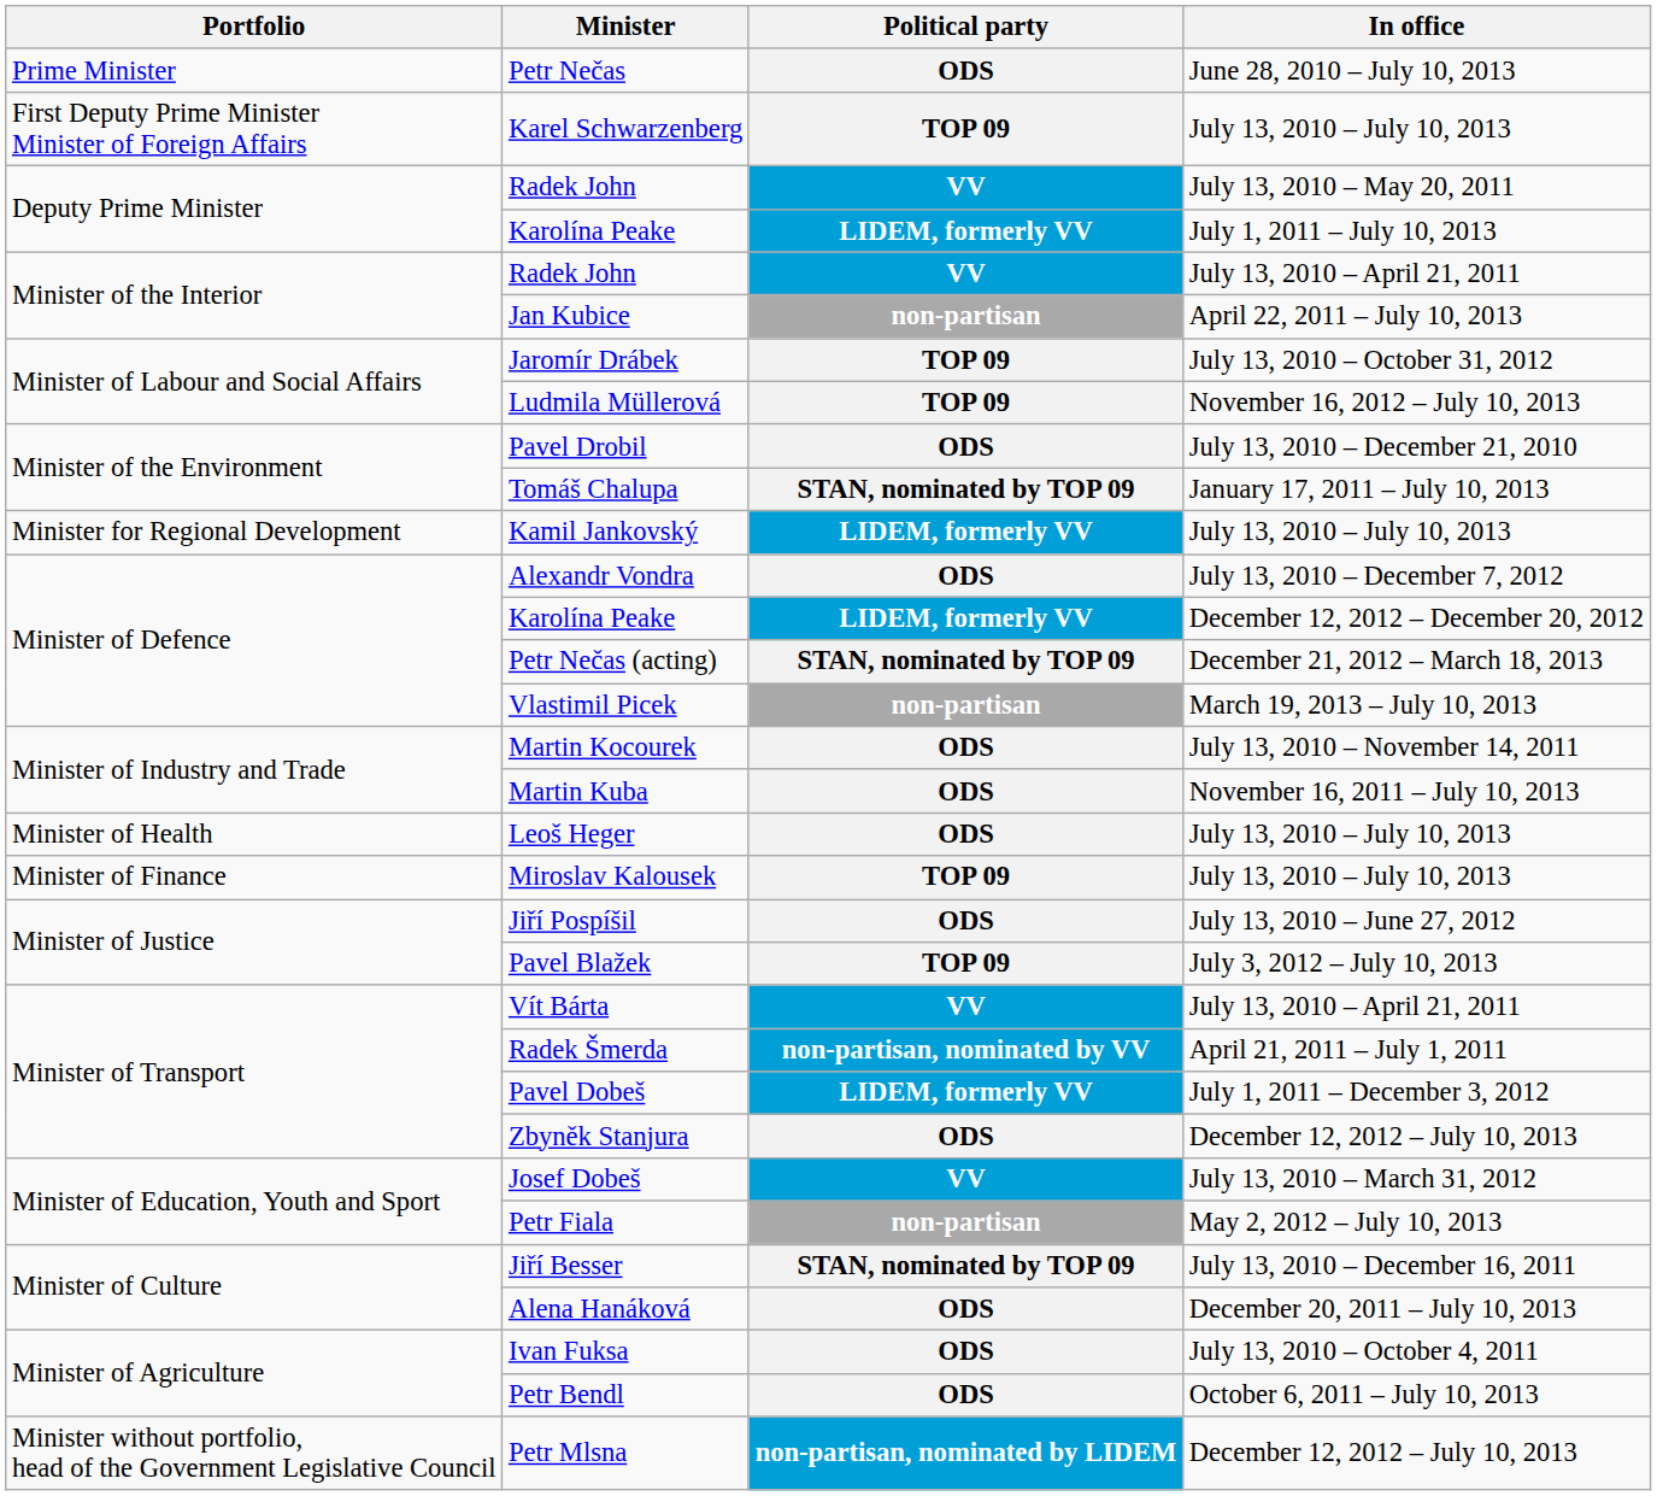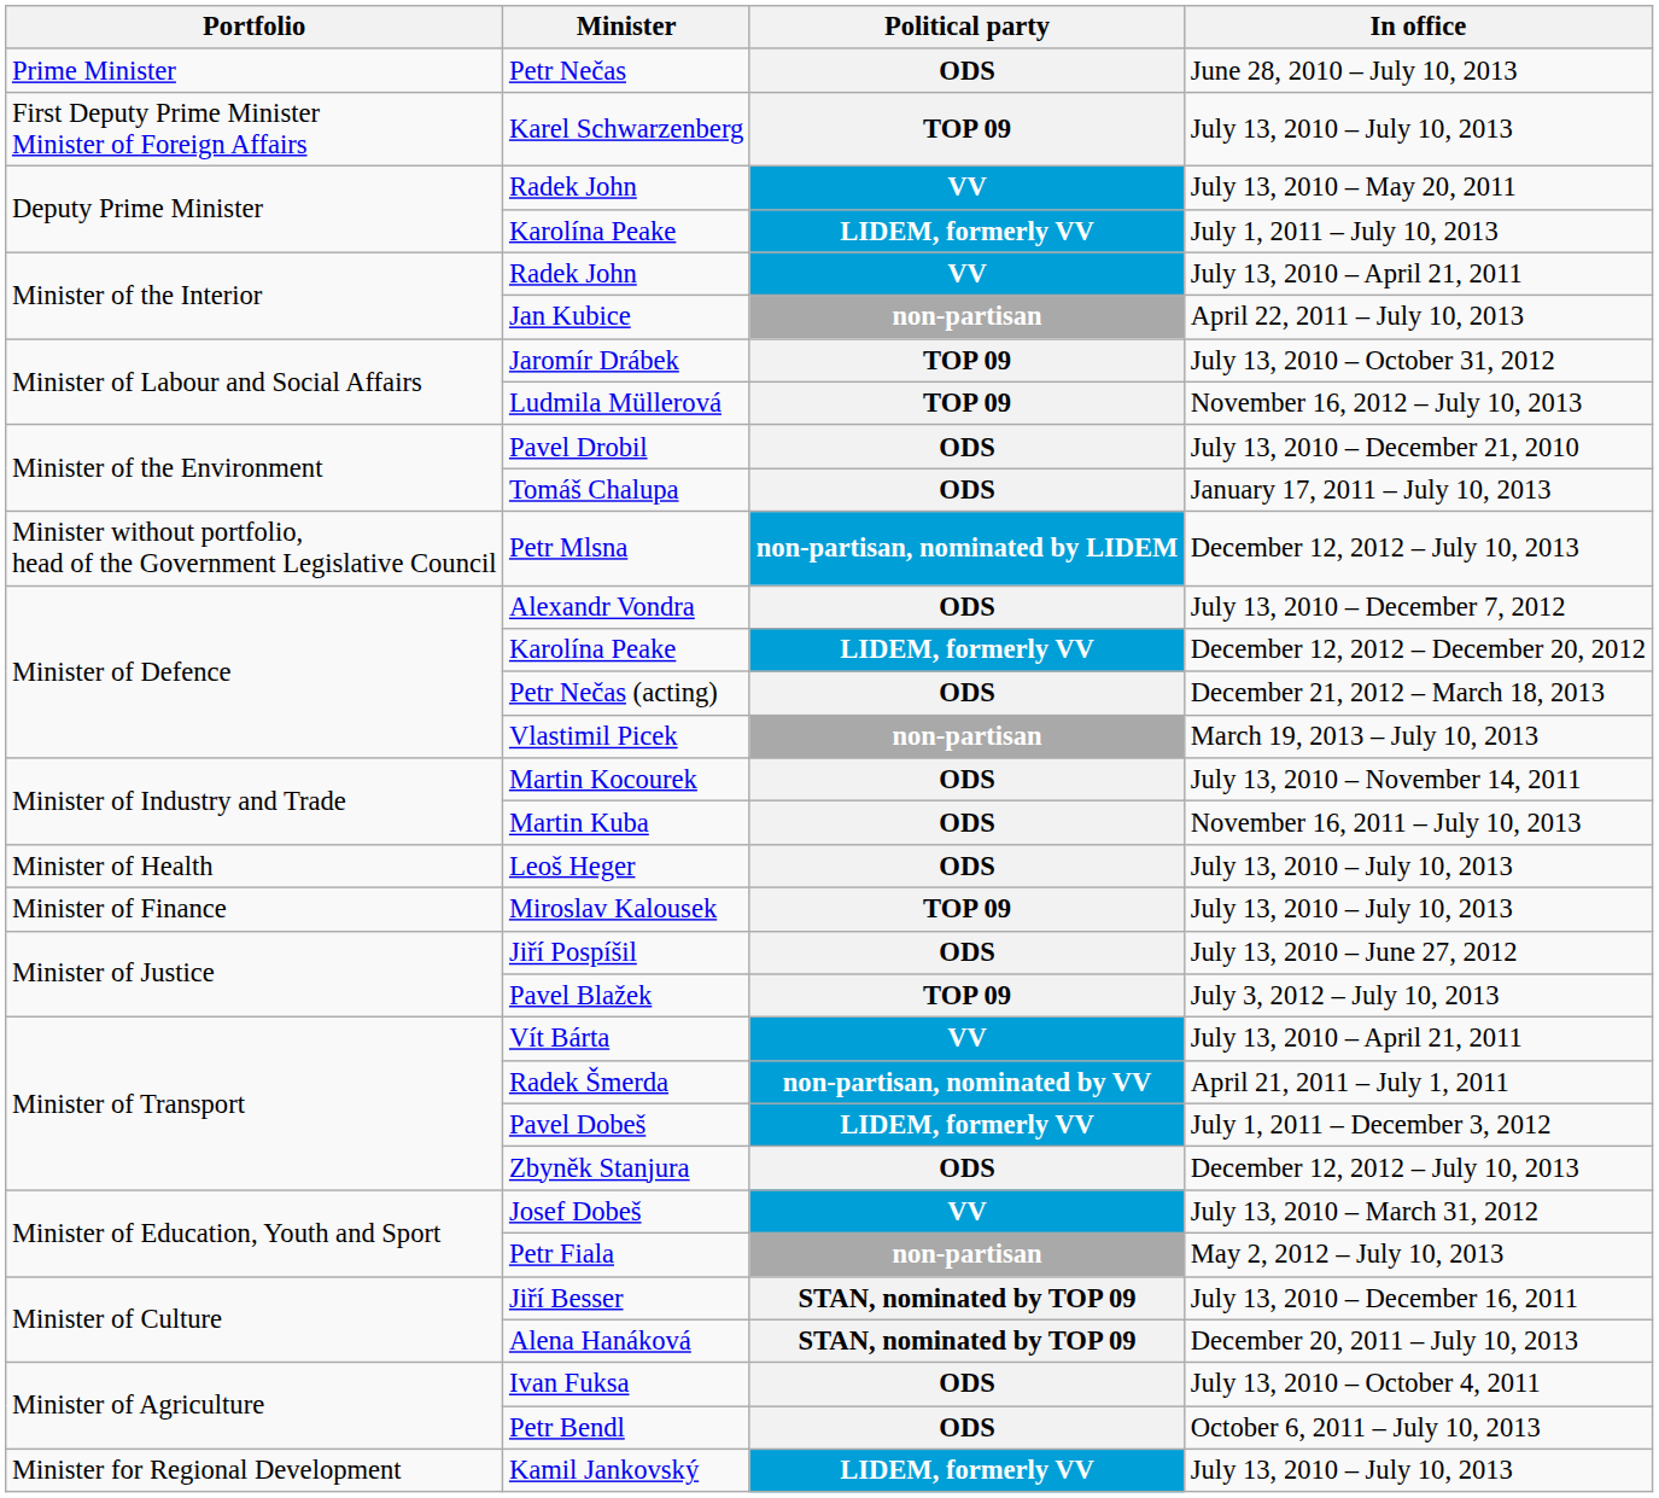Tomáš Chalupa | Political party: STAN, nominated by TOP 09 -> ODS
rows swapped: Kamil Jankovský <-> Petr Mlsna
Petr Nečas (acting) | Political party: STAN, nominated by TOP 09 -> ODS
Alena Hanáková | Political party: ODS -> STAN, nominated by TOP 09
